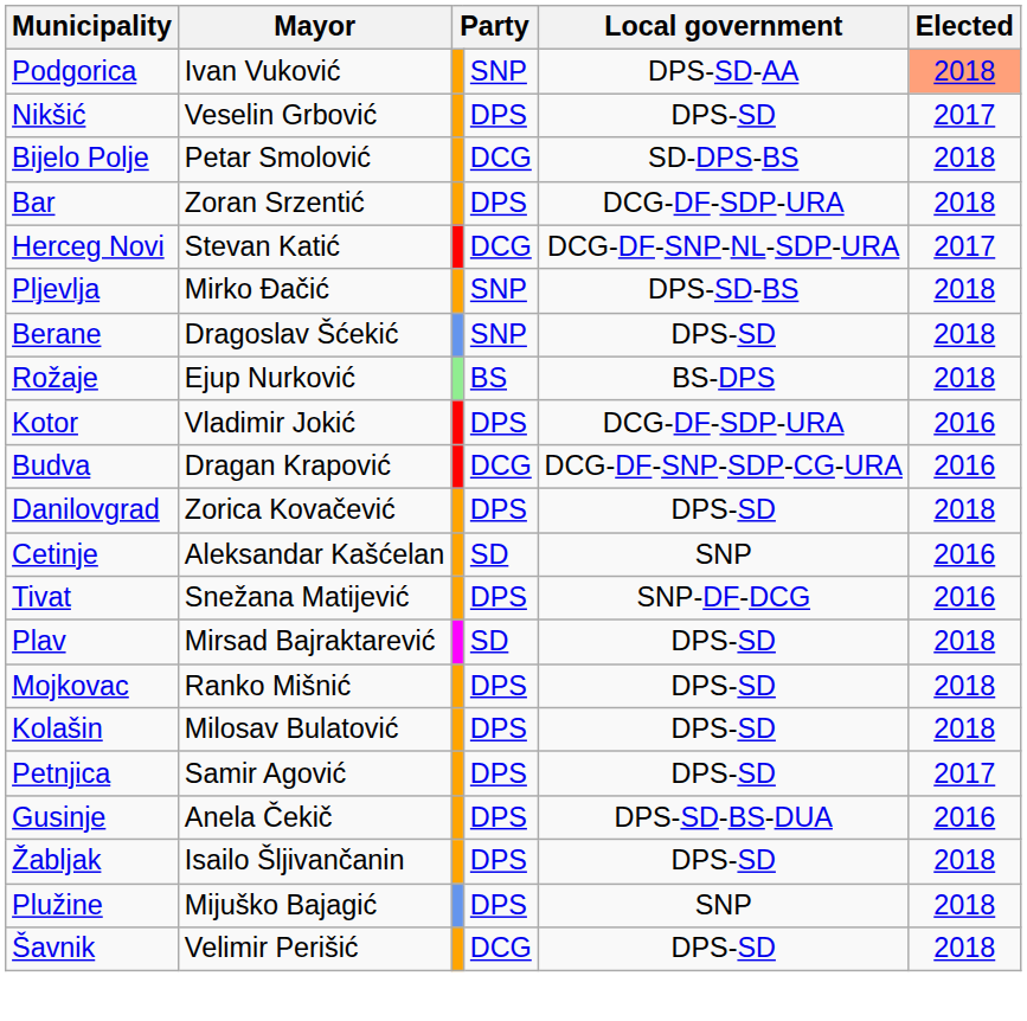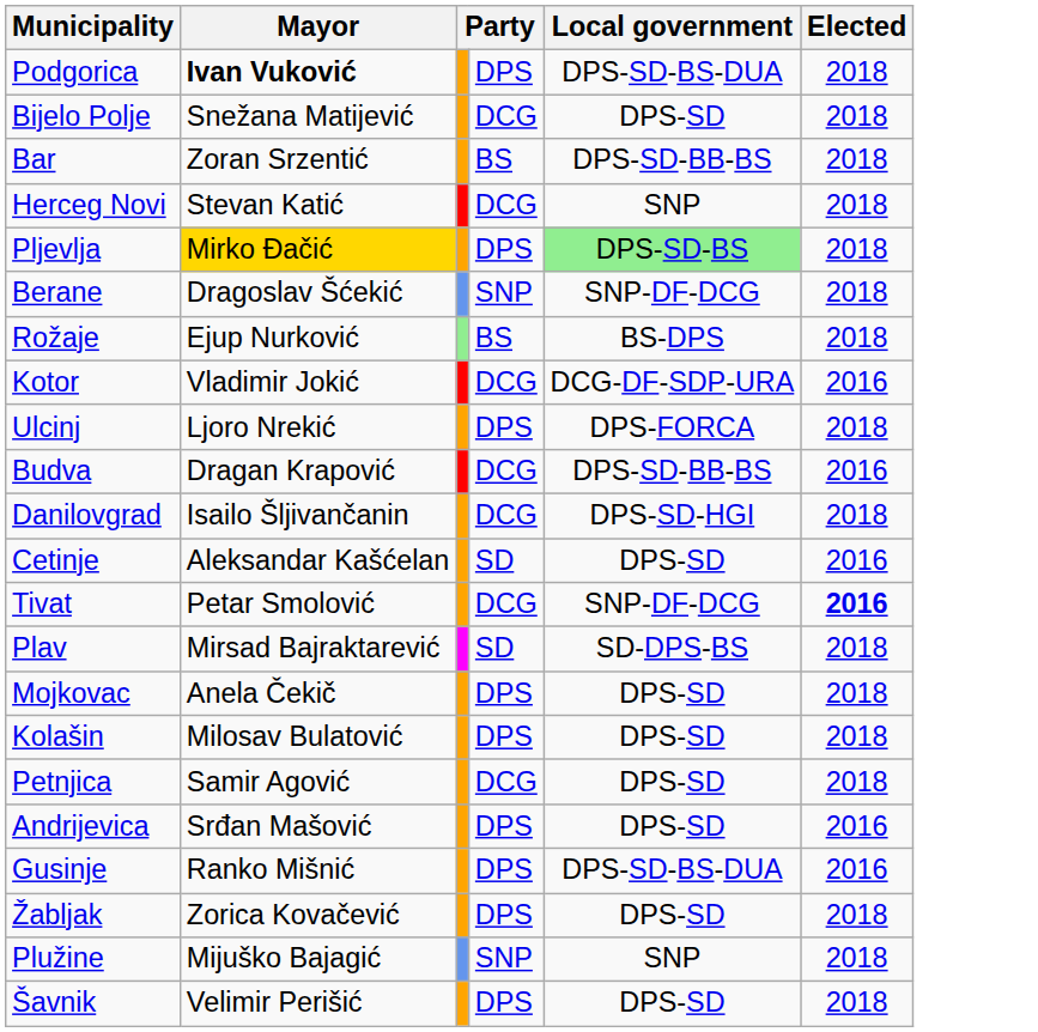Podgorica | Mayor: normal -> bold
Podgorica | column 4: SNP -> DPS
Podgorica | Local government: DPS-SD-AA -> DPS-SD-BS-DUA
Podgorica | Elected: lightsalmon background -> no background
- row: Nikšić | Veselin Grbović | DPS | DPS-SD | 2017
Bijelo Polje | Mayor: Petar Smolović -> Snežana Matijević
Bijelo Polje | Local government: SD-DPS-BS -> DPS-SD
Bar | column 4: DPS -> BS
Bar | Local government: DCG-DF-SDP-URA -> DPS-SD-BB-BS
Herceg Novi | Local government: DCG-DF-SNP-NL-SDP-URA -> SNP
Herceg Novi | Elected: 2017 -> 2018
Pljevlja | Mayor: no background -> gold background
Pljevlja | column 4: SNP -> DPS
Pljevlja | Local government: no background -> lightgreen background
Berane | Local government: DPS-SD -> SNP-DF-DCG
Kotor | column 4: DPS -> DCG
+ row: Ulcinj | Ljoro Nrekić | DPS | DPS-FORCA | 2018
Budva | Local government: DCG-DF-SNP-SDP-CG-URA -> DPS-SD-BB-BS
Danilovgrad | Mayor: Zorica Kovačević -> Isailo Šljivančanin
Danilovgrad | column 4: DPS -> DCG
Danilovgrad | Local government: DPS-SD -> DPS-SD-HGI
Cetinje | Local government: SNP -> DPS-SD
Tivat | Mayor: Snežana Matijević -> Petar Smolović
Tivat | column 4: DPS -> DCG
Tivat | Elected: normal -> bold
Plav | Local government: DPS-SD -> SD-DPS-BS
Mojkovac | Mayor: Ranko Mišnić -> Anela Čekič
Petnjica | column 4: DPS -> DCG
Petnjica | Elected: 2017 -> 2018
+ row: Andrijevica | Srđan Mašović | DPS | DPS-SD | 2016
Gusinje | Mayor: Anela Čekič -> Ranko Mišnić
Žabljak | Mayor: Isailo Šljivančanin -> Zorica Kovačević
Plužine | column 4: DPS -> SNP
Šavnik | column 4: DCG -> DPS
